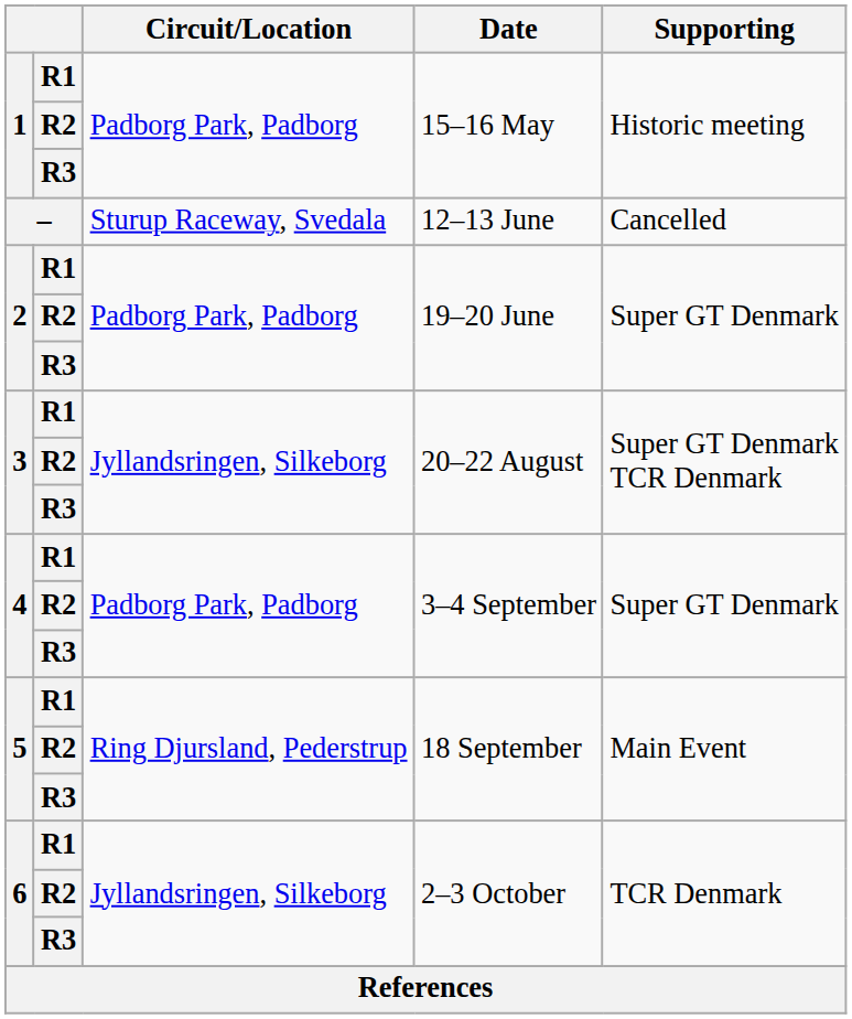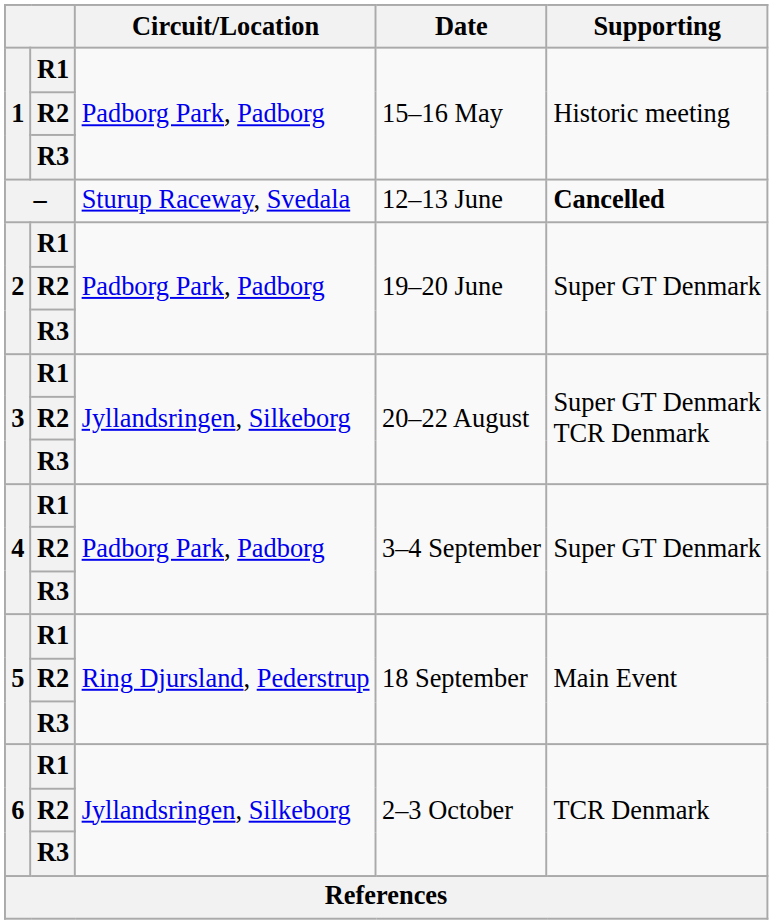– | Supporting: normal -> bold
